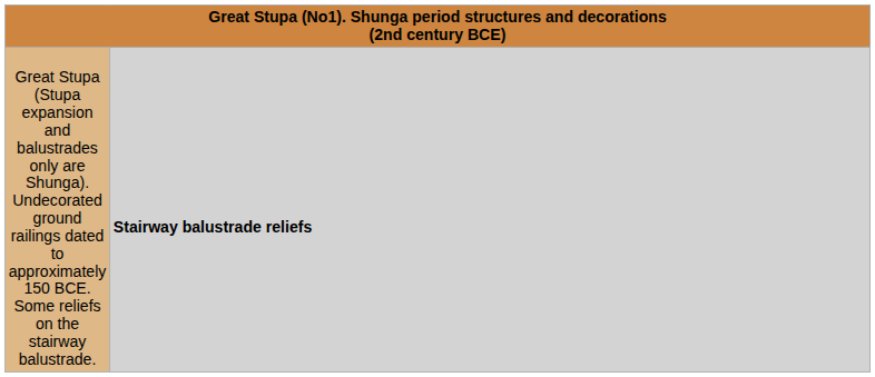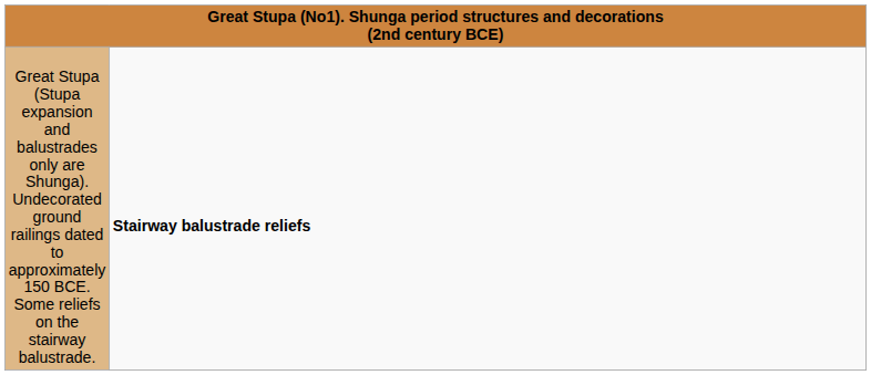row 2 | column 2: lightgrey background -> no background
